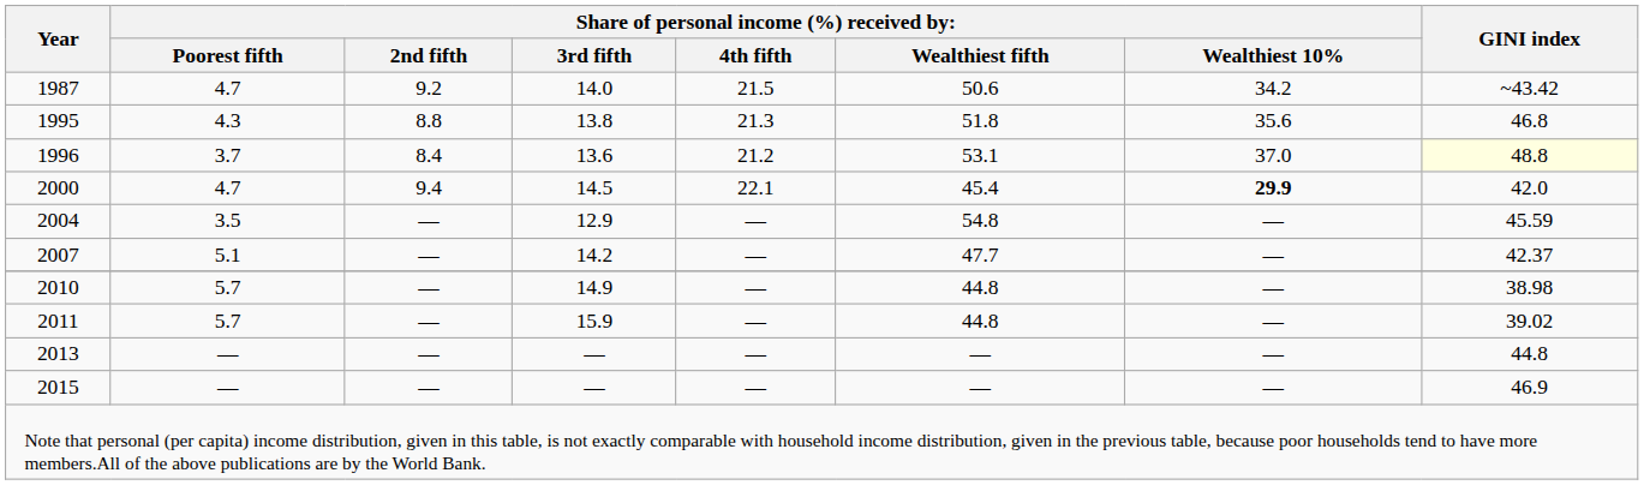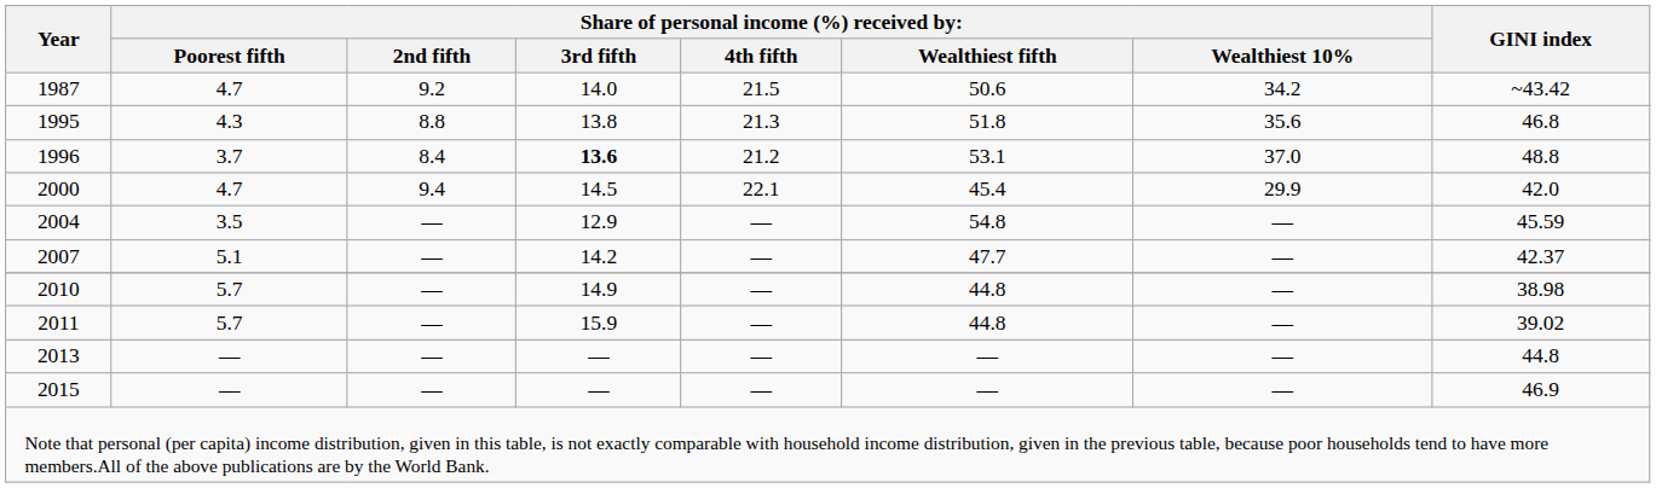1996 | column 4: normal -> bold
1996 | GINI index: lightyellow background -> no background
2000 | column 7: bold -> normal
